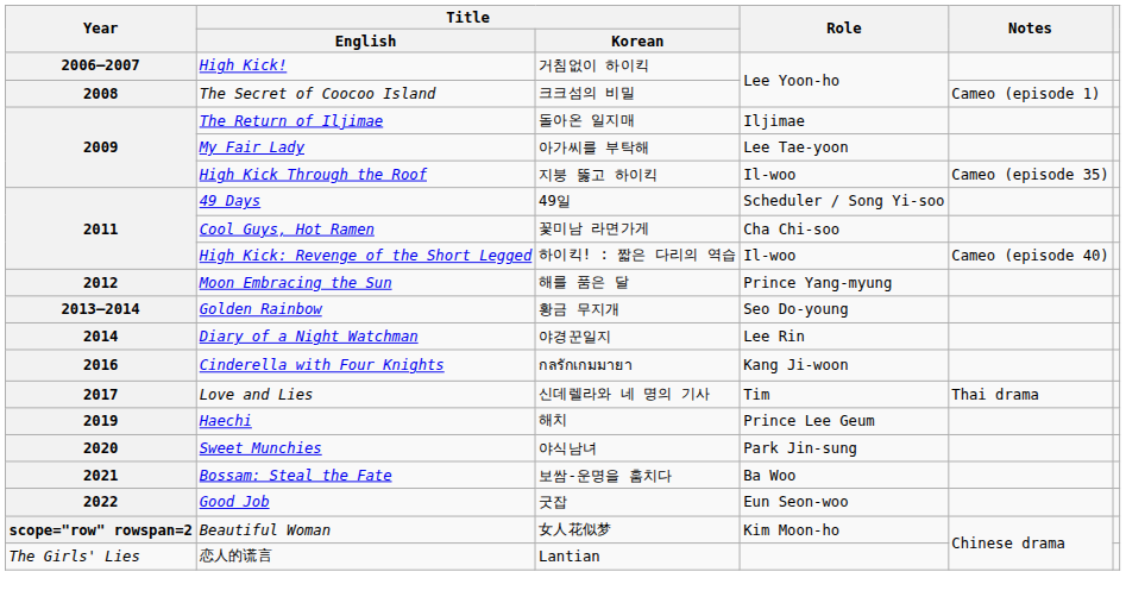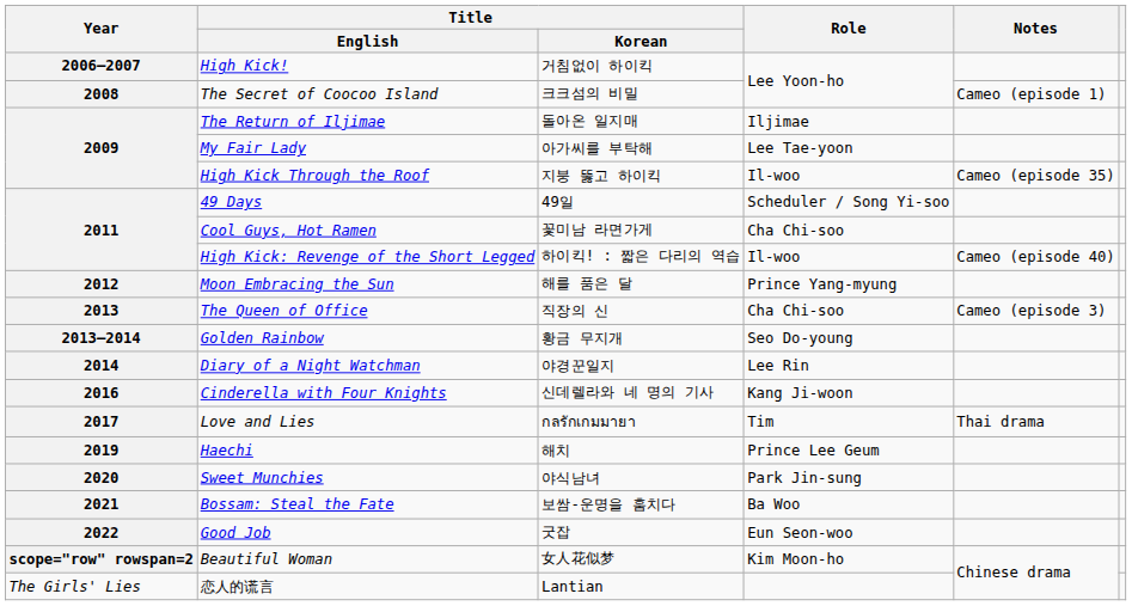+ row: 2013 | The Queen of Office | 직장의 신 | Cha Chi-soo | Cameo (episode 3)
Cinderella with Four Knights | Title / Korean: กลรักเกมมายา -> 신데렐라와 네 명의 기사
Love and Lies | Title / Korean: 신데렐라와 네 명의 기사 -> กลรักเกมมายา
